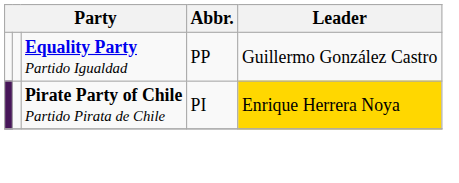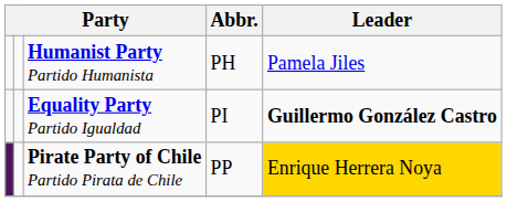+ row: Humanist Party Partido Humanista | PH | Pamela Jiles
Equality Party Partido Igualdad | Abbr.: PP -> PI
Equality Party Partido Igualdad | Leader: normal -> bold
Pirate Party of Chile Partido Pirata de Chile | Abbr.: PI -> PP
